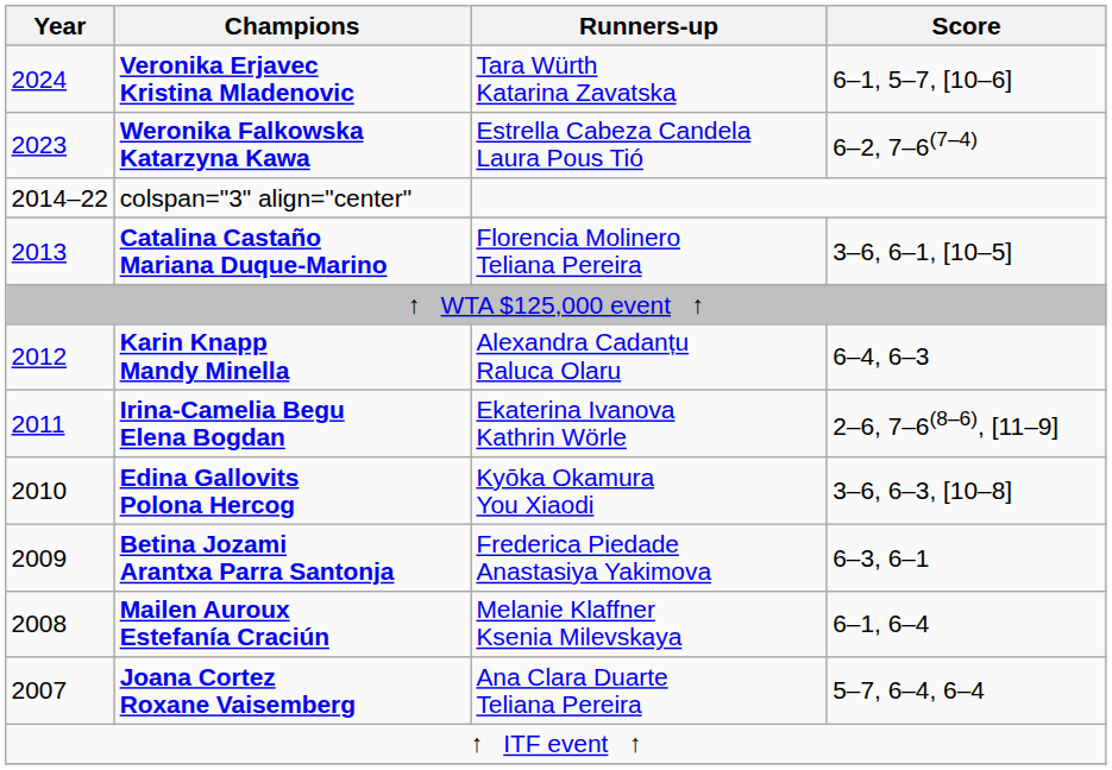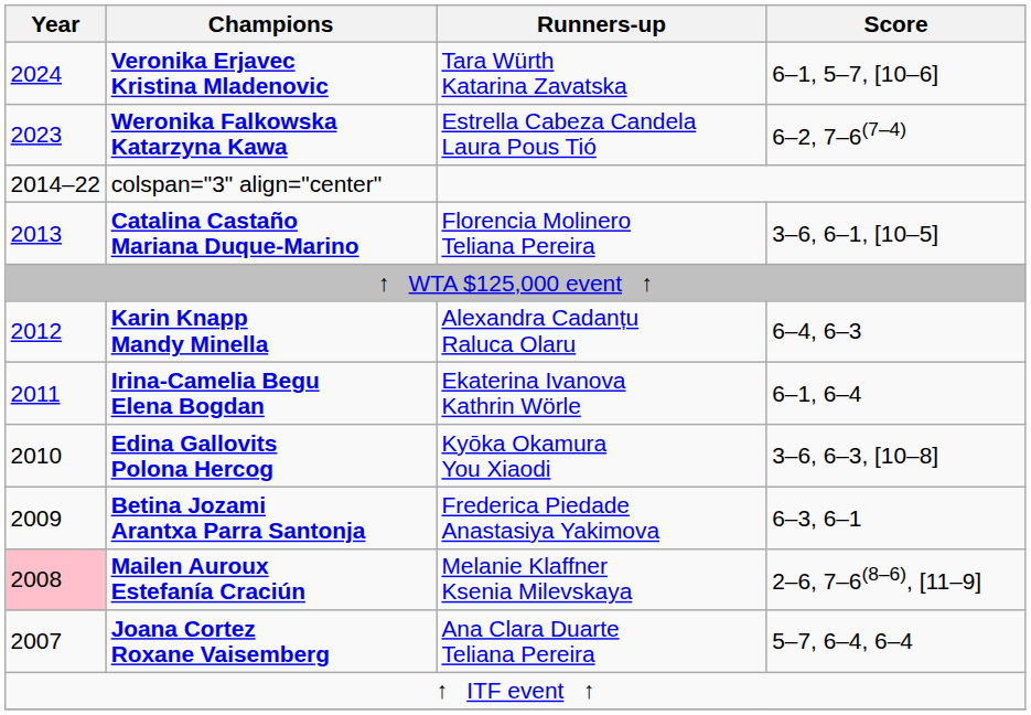Irina-Camelia Begu Elena Bogdan | Score: 2–6, 7–6(8–6), [11–9] -> 6–1, 6–4
Mailen Auroux Estefanía Craciún | Year: no background -> pink background
Mailen Auroux Estefanía Craciún | Score: 6–1, 6–4 -> 2–6, 7–6(8–6), [11–9]
